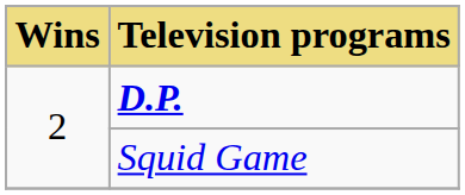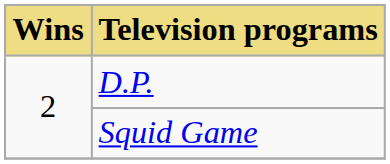D.P. | Television programs: bold -> normal
